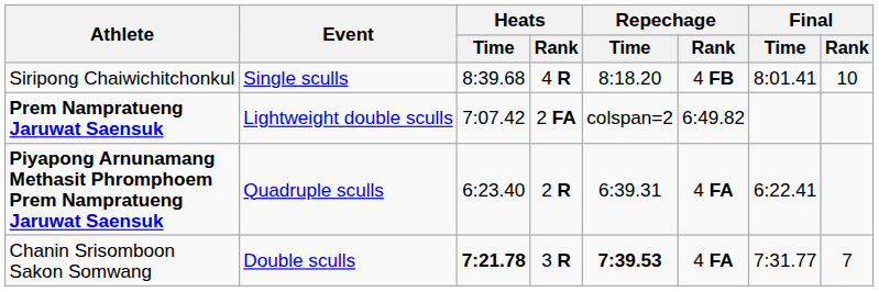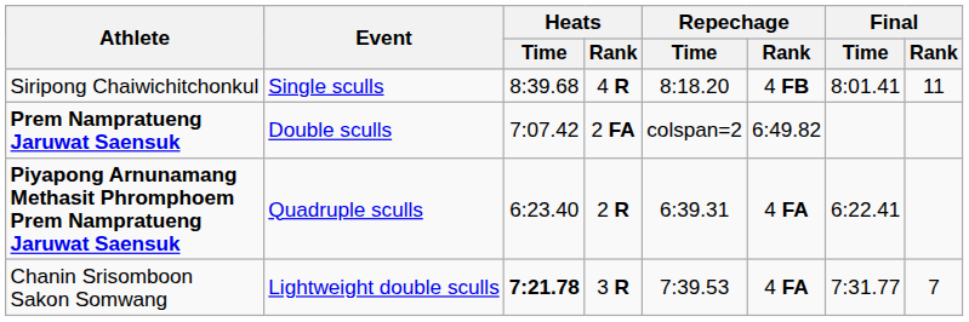Siripong Chaiwichitchonkul | Final / Rank: 10 -> 11
Prem Nampratueng Jaruwat Saensuk | Event: Lightweight double sculls -> Double sculls
Chanin Srisomboon Sakon Somwang | Event: Double sculls -> Lightweight double sculls
Chanin Srisomboon Sakon Somwang | Repechage / Time: bold -> normal
